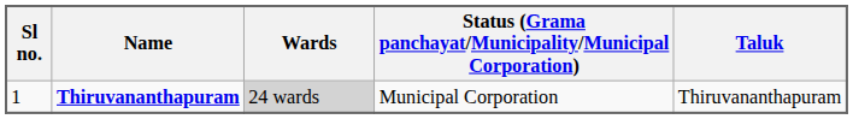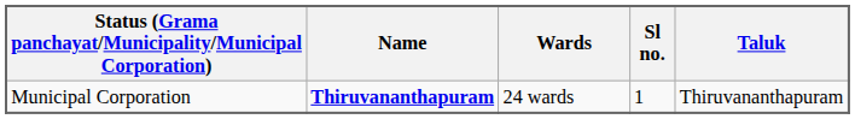columns swapped: Sl no. <-> Status (Grama panchayat/Municipality/Municipal Corporation)
row 2 | Wards: lightgrey background -> no background
